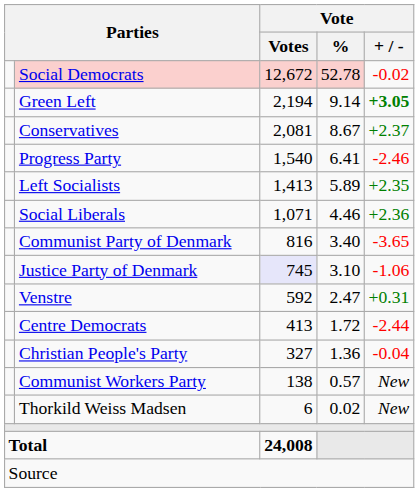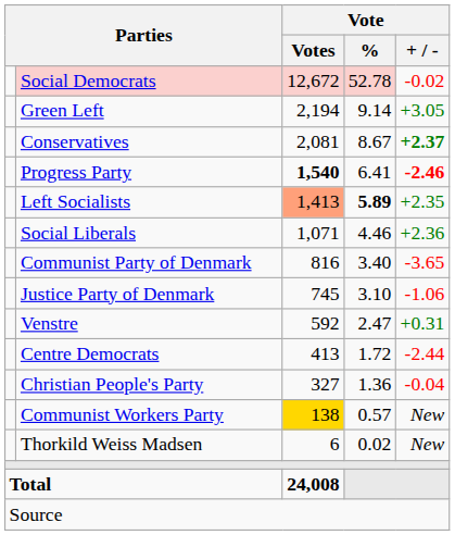Green Left | Vote / + / -: bold -> normal
Conservatives | Vote / + / -: normal -> bold
Progress Party | Vote / Votes: normal -> bold
Progress Party | Vote / + / -: normal -> bold
Left Socialists | Vote / Votes: no background -> lightsalmon background
Left Socialists | Vote / %: normal -> bold
Justice Party of Denmark | Vote / Votes: lavender background -> no background
Communist Workers Party | Vote / Votes: no background -> gold background
